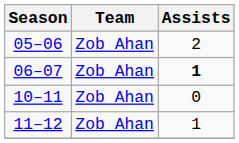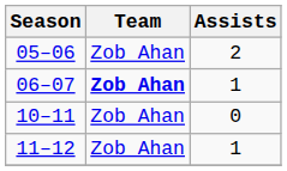06–07 | Team: normal -> bold
06–07 | Assists: bold -> normal
